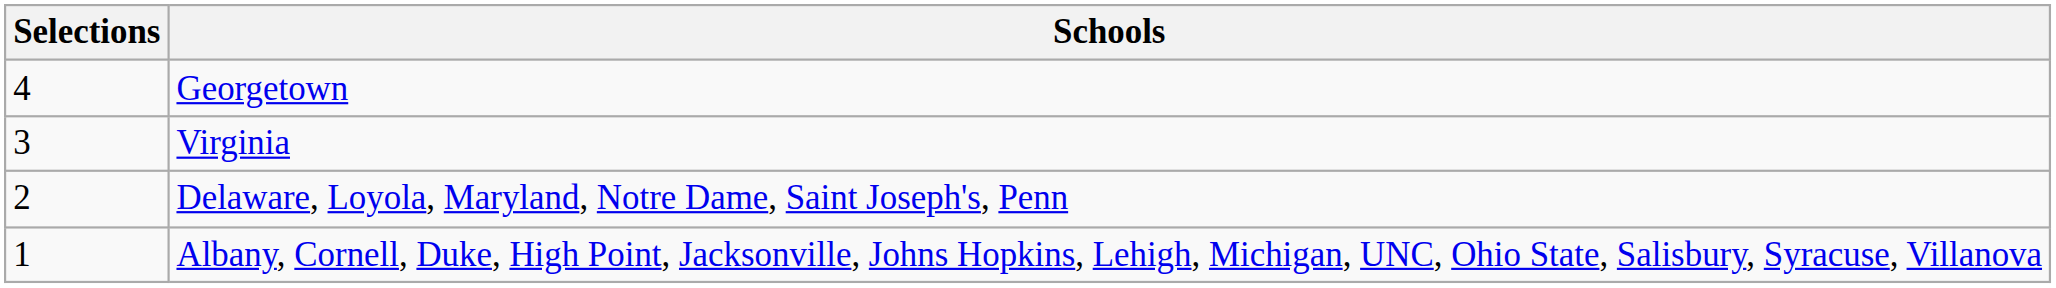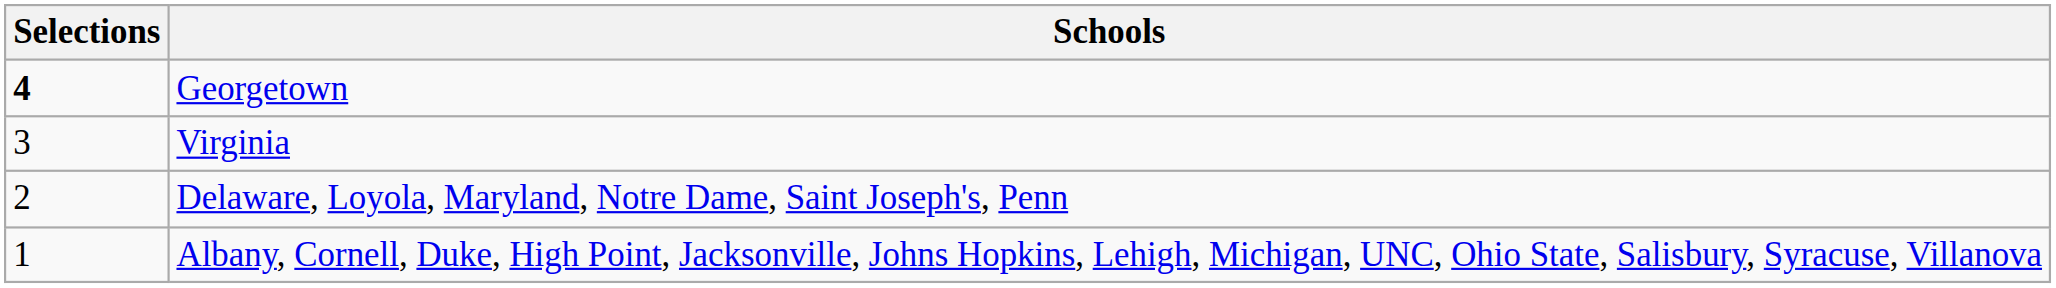Georgetown | Selections: normal -> bold
